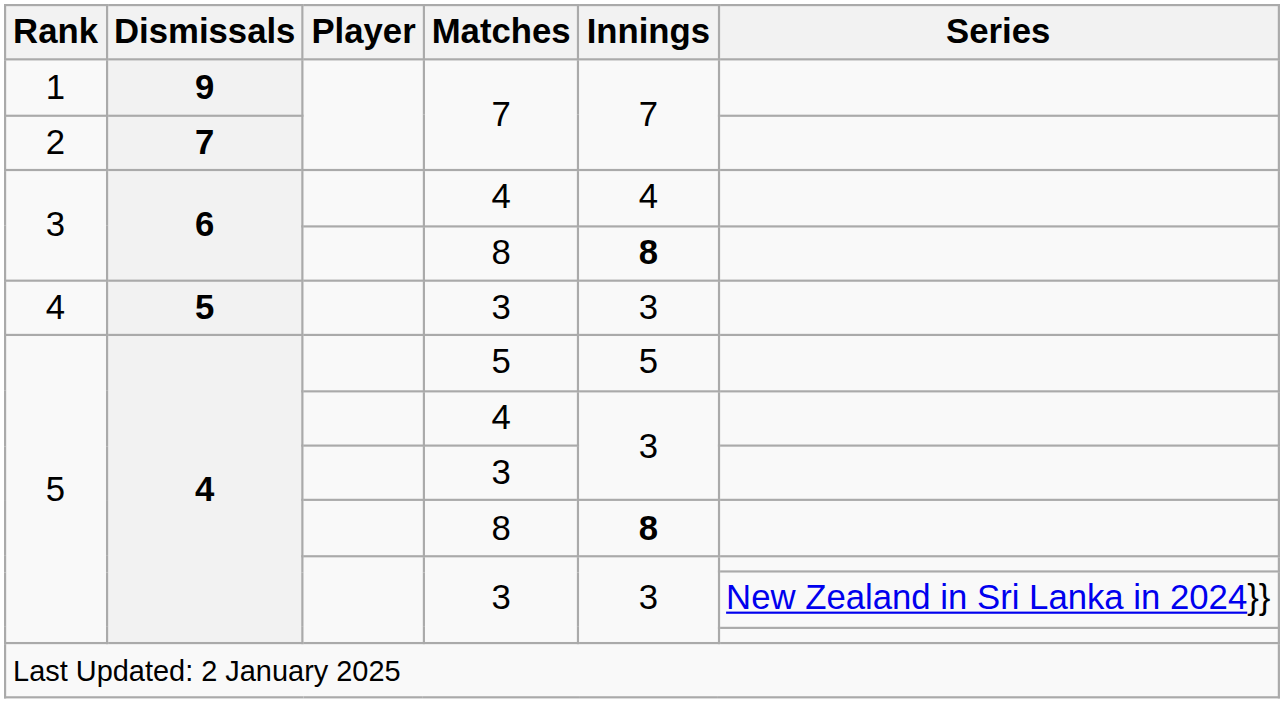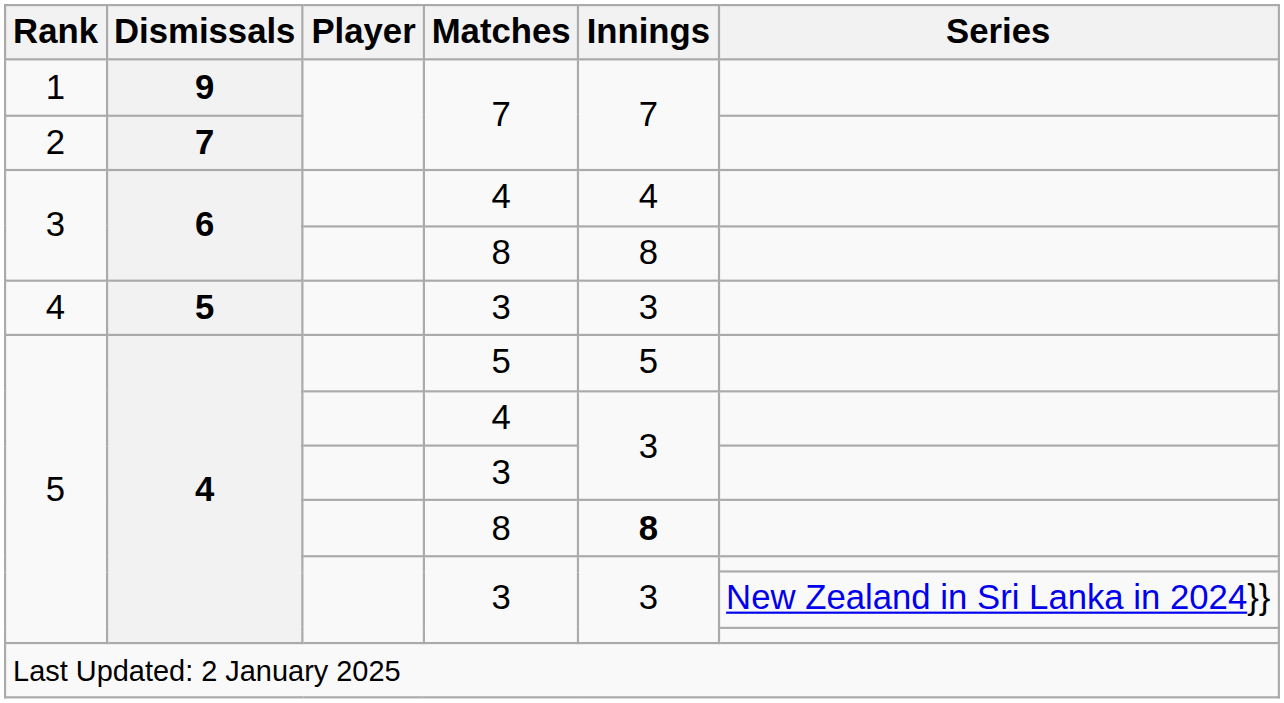3 / 8 | Innings: bold -> normal
